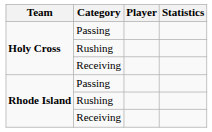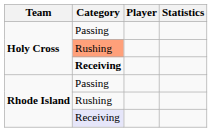Holy Cross / Rushing | Category: no background -> lightsalmon background
Holy Cross / Receiving | Category: normal -> bold
Rhode Island / Receiving | Category: no background -> lavender background
